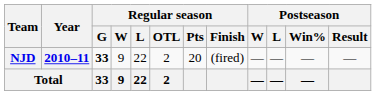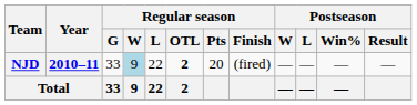NJD | Regular season / G: bold -> normal
NJD | Regular season / W: no background -> lightblue background
NJD | Regular season / OTL: normal -> bold
